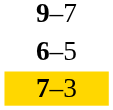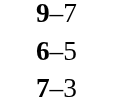7–3 | column 1: gold background -> no background
